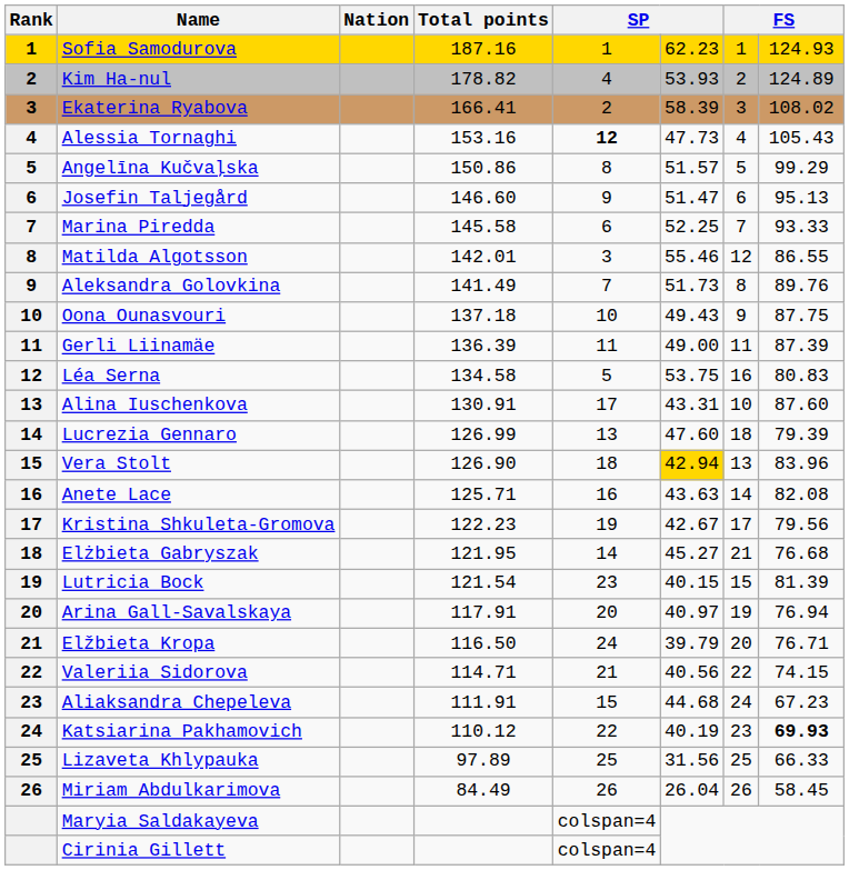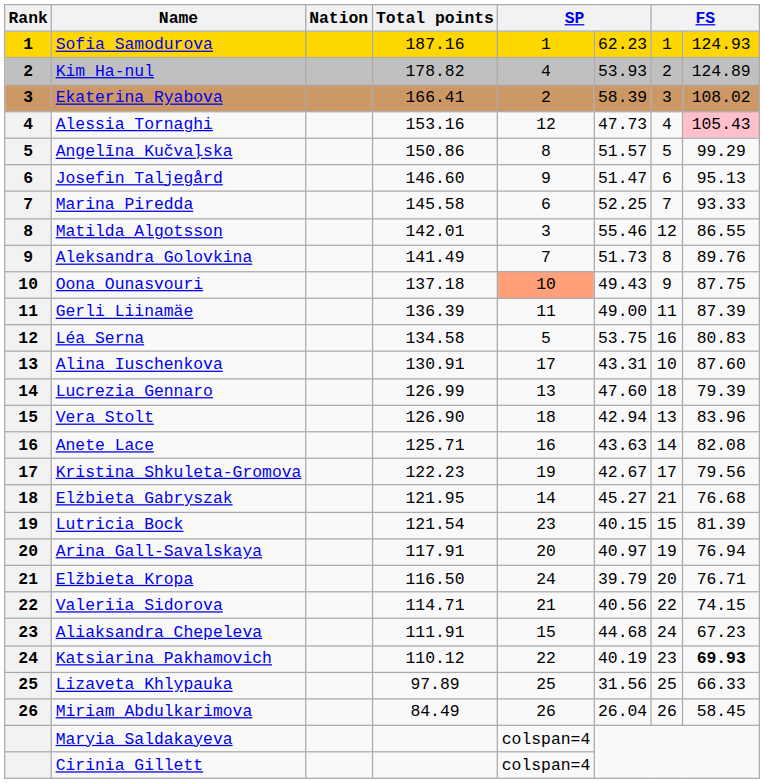Alessia Tornaghi | column 5: bold -> normal
Alessia Tornaghi | column 8: no background -> pink background
Oona Ounasvouri | column 5: no background -> lightsalmon background
Vera Stolt | column 6: gold background -> no background
